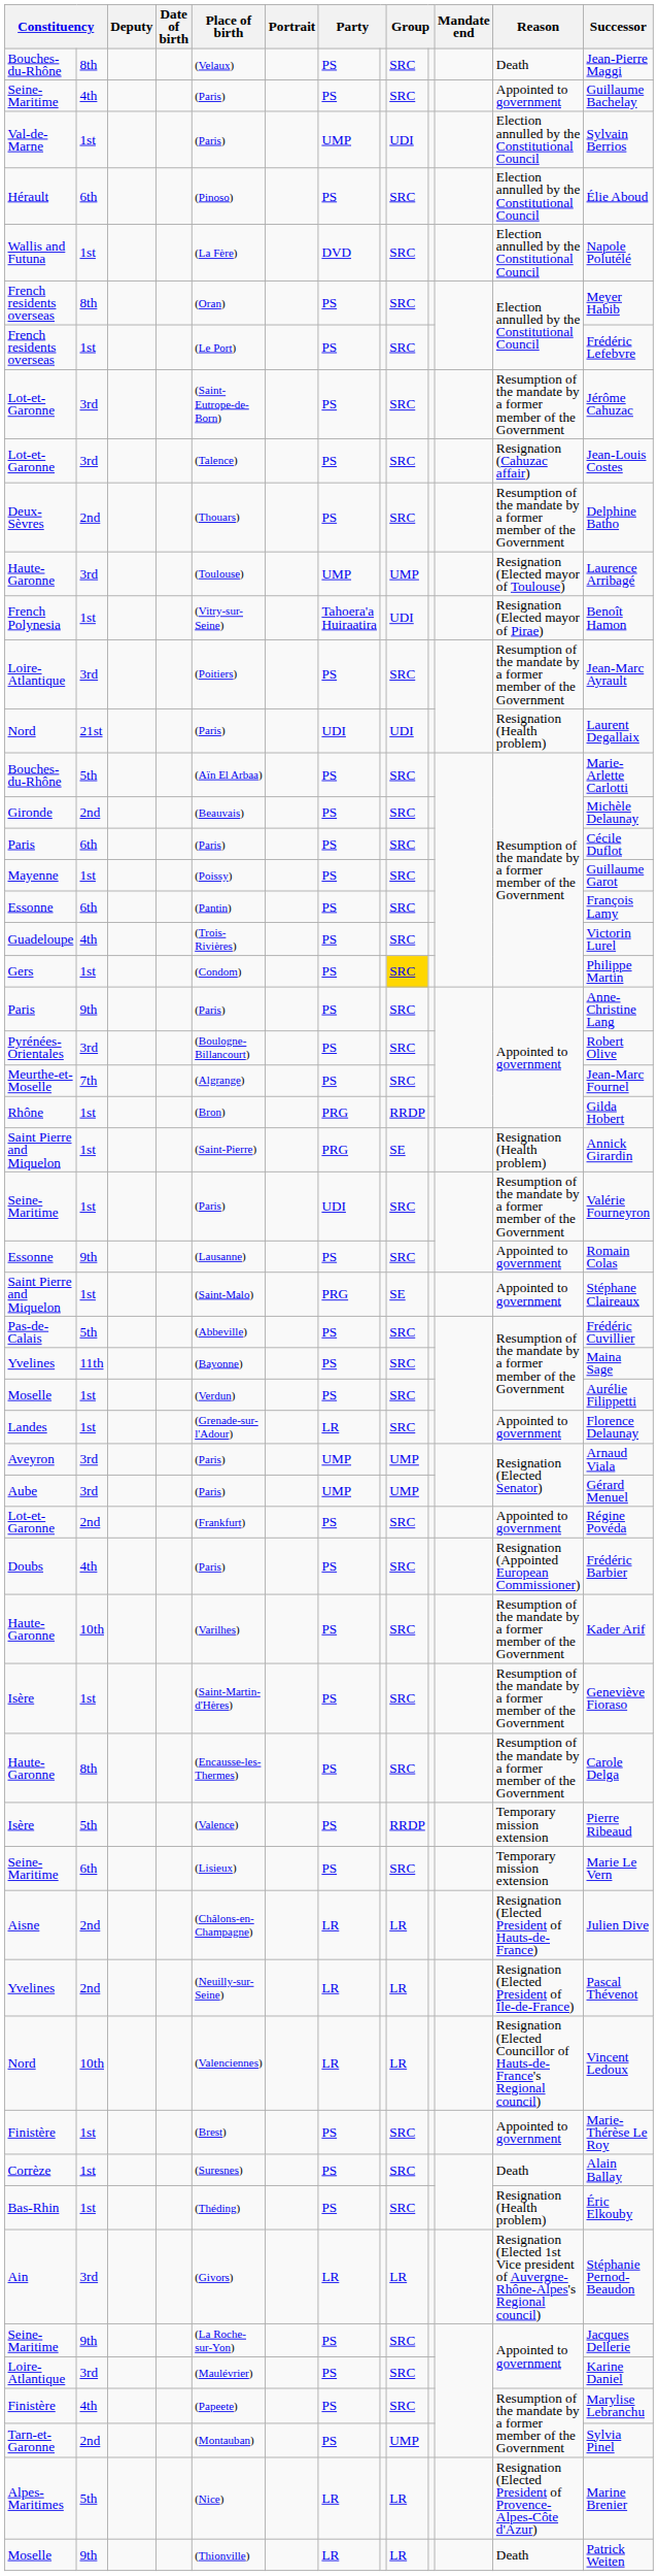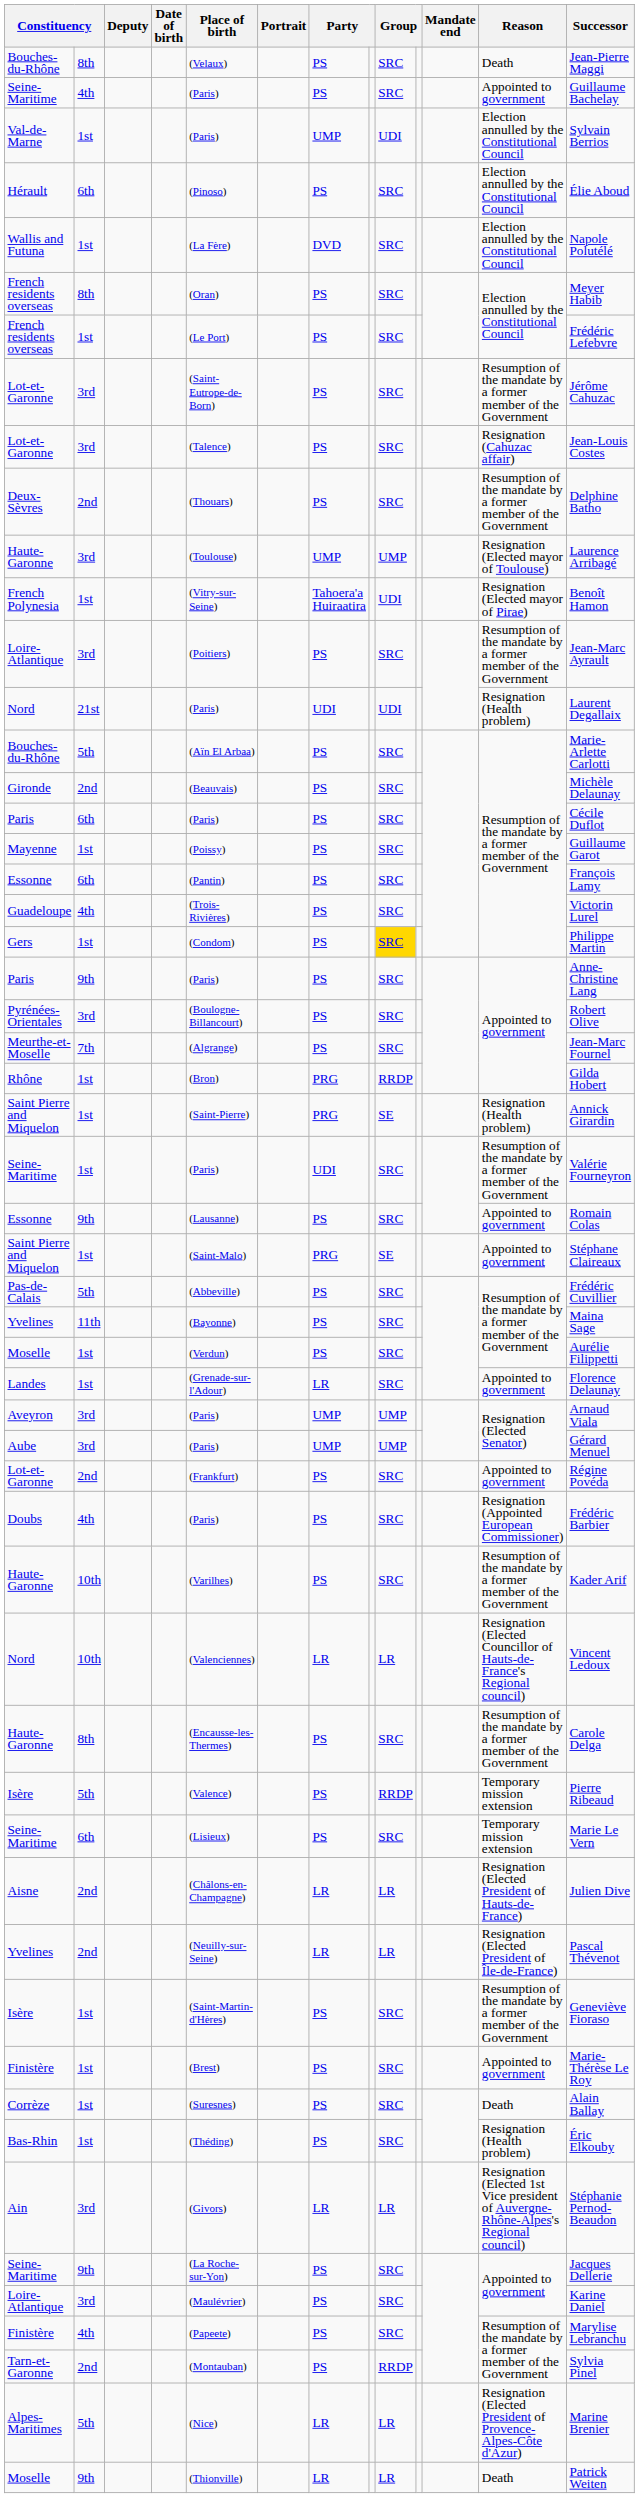rows swapped: Isère / 1st <-> Nord / 10th
Tarn-et-Garonne | column 9: UMP -> RRDP
